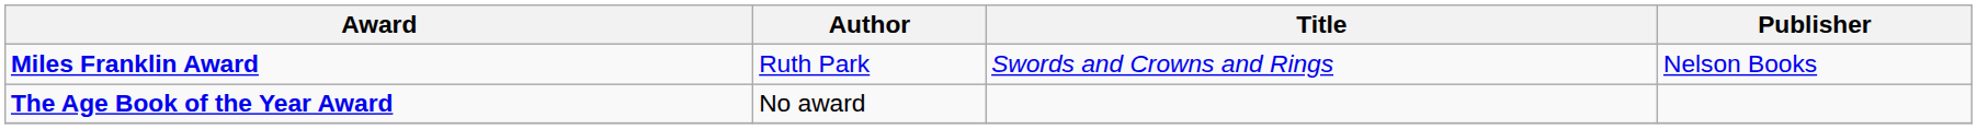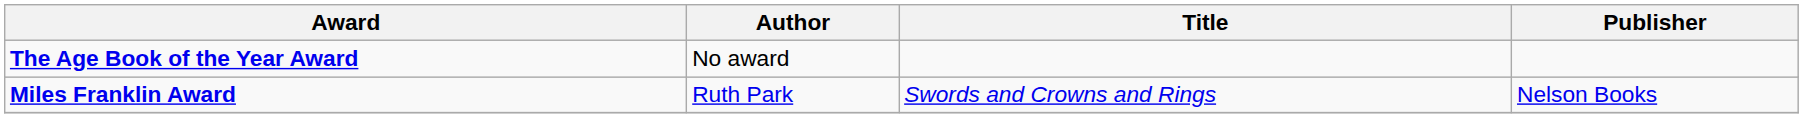rows swapped: The Age Book of the Year Award <-> Miles Franklin Award
